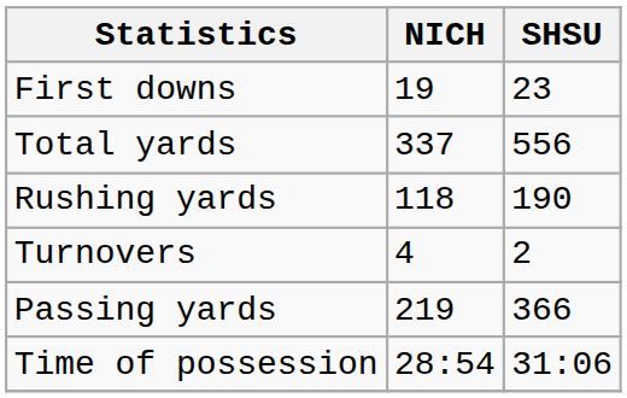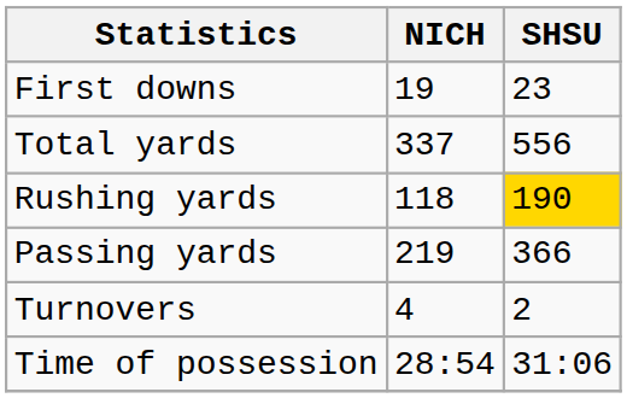Rushing yards | SHSU: no background -> gold background
rows swapped: Passing yards <-> Turnovers
